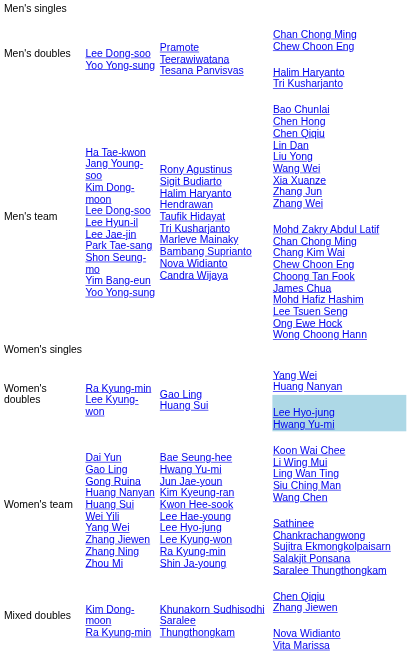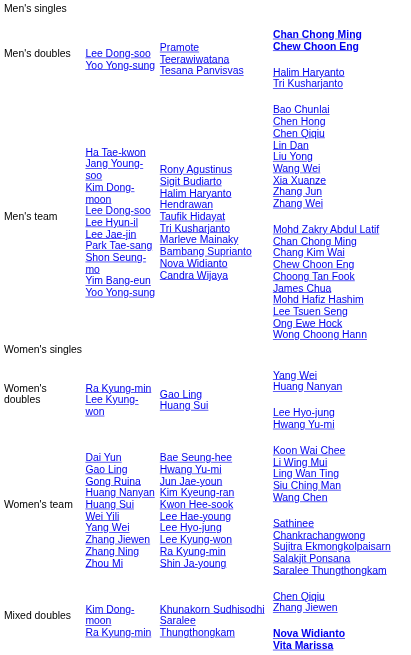Chan Chong Ming Chew Choon Eng | column 4: normal -> bold
Lee Hyo-jung Hwang Yu-mi | column 4: lightblue background -> no background
Nova Widianto Vita Marissa | column 4: normal -> bold
